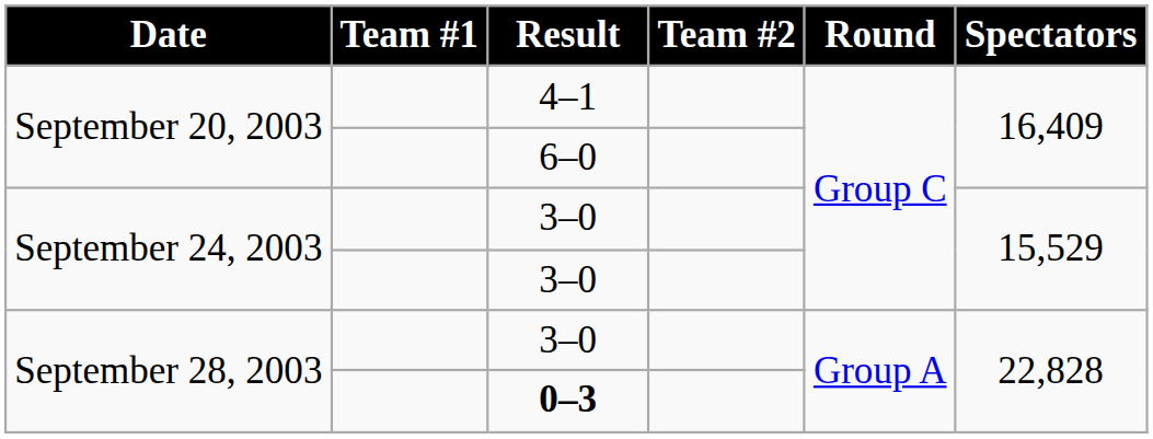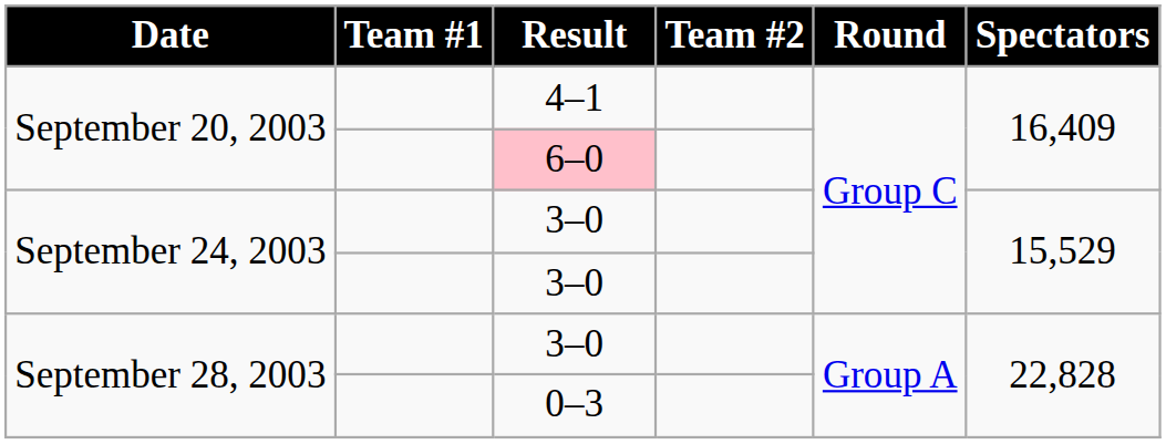6–0 | Result: no background -> pink background
0–3 | Result: bold -> normal
